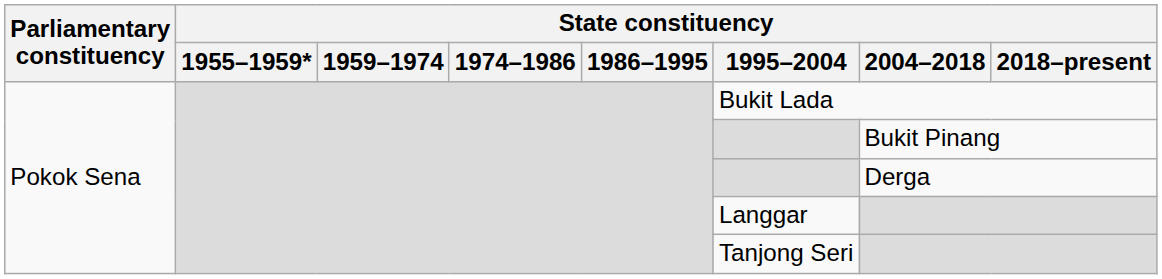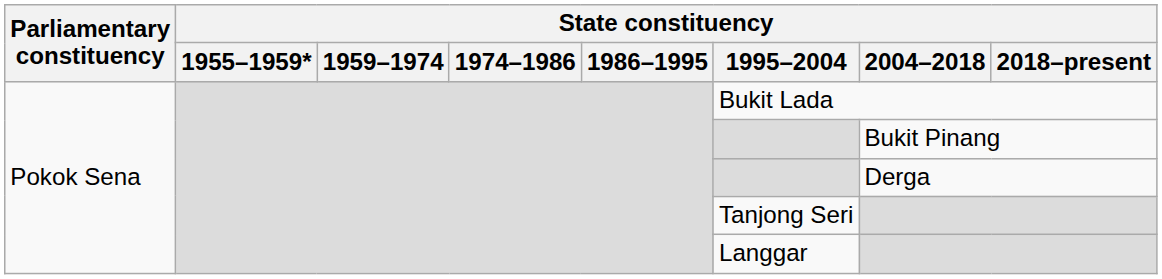row 6 | State constituency / 1995–2004: Langgar -> Tanjong Seri
row 7 | State constituency / 1995–2004: Tanjong Seri -> Langgar
